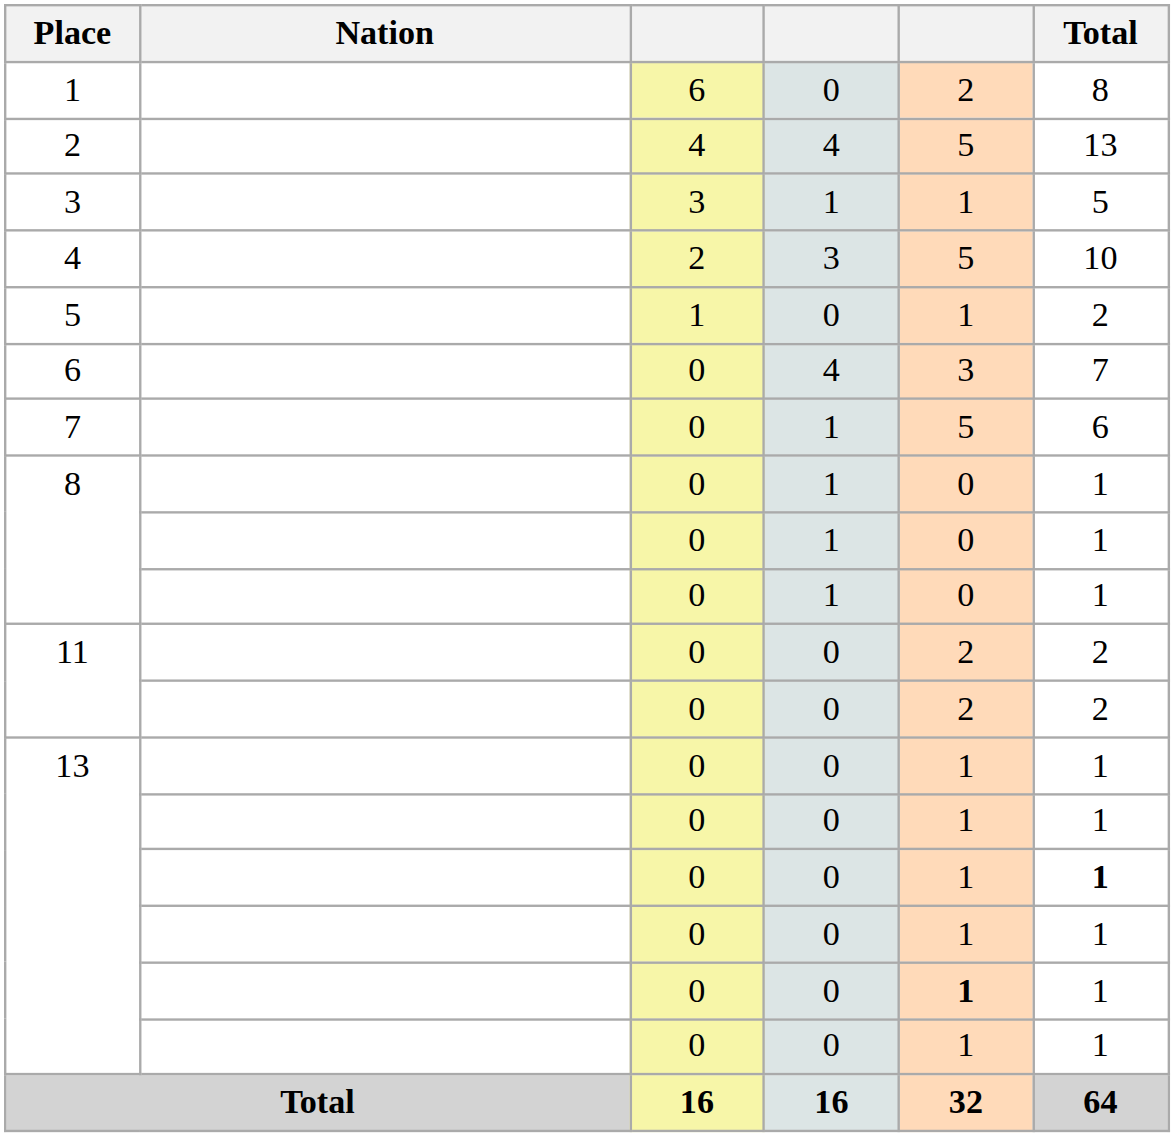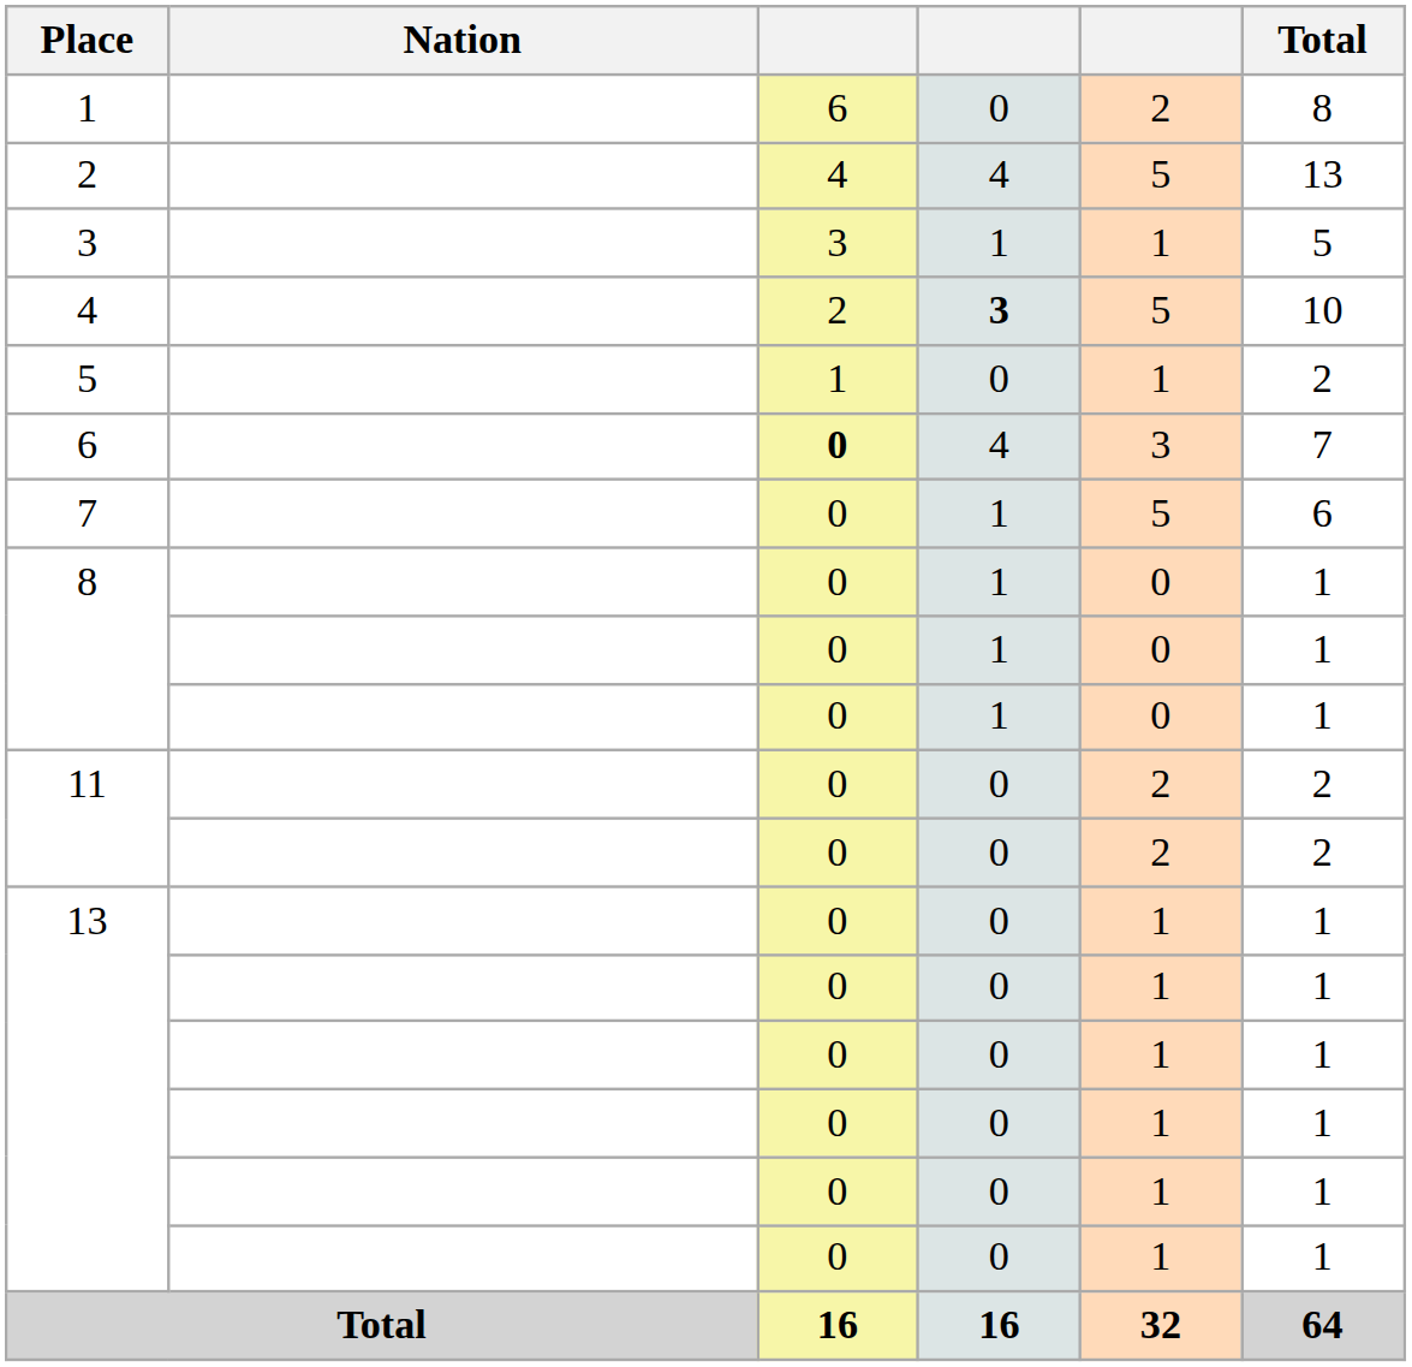row 5 | column 4: normal -> bold
row 7 | column 3: normal -> bold
row 16 | Total: bold -> normal
row 18 | column 5: bold -> normal
